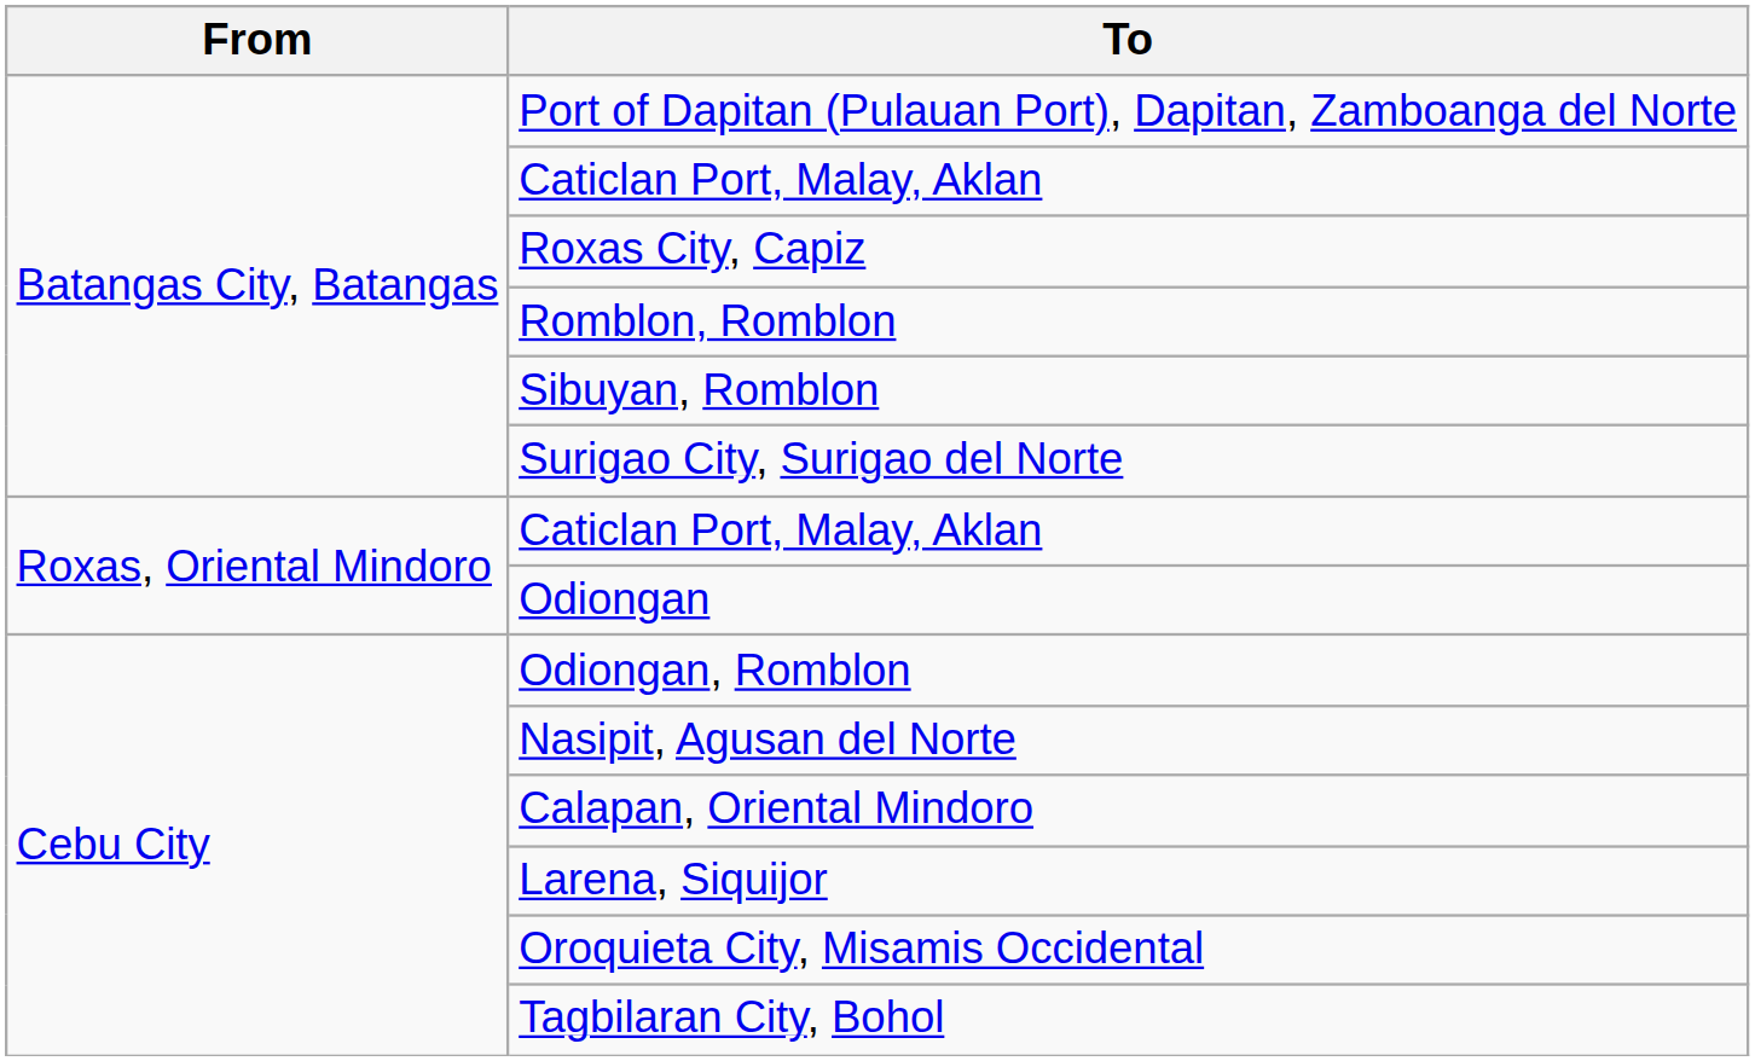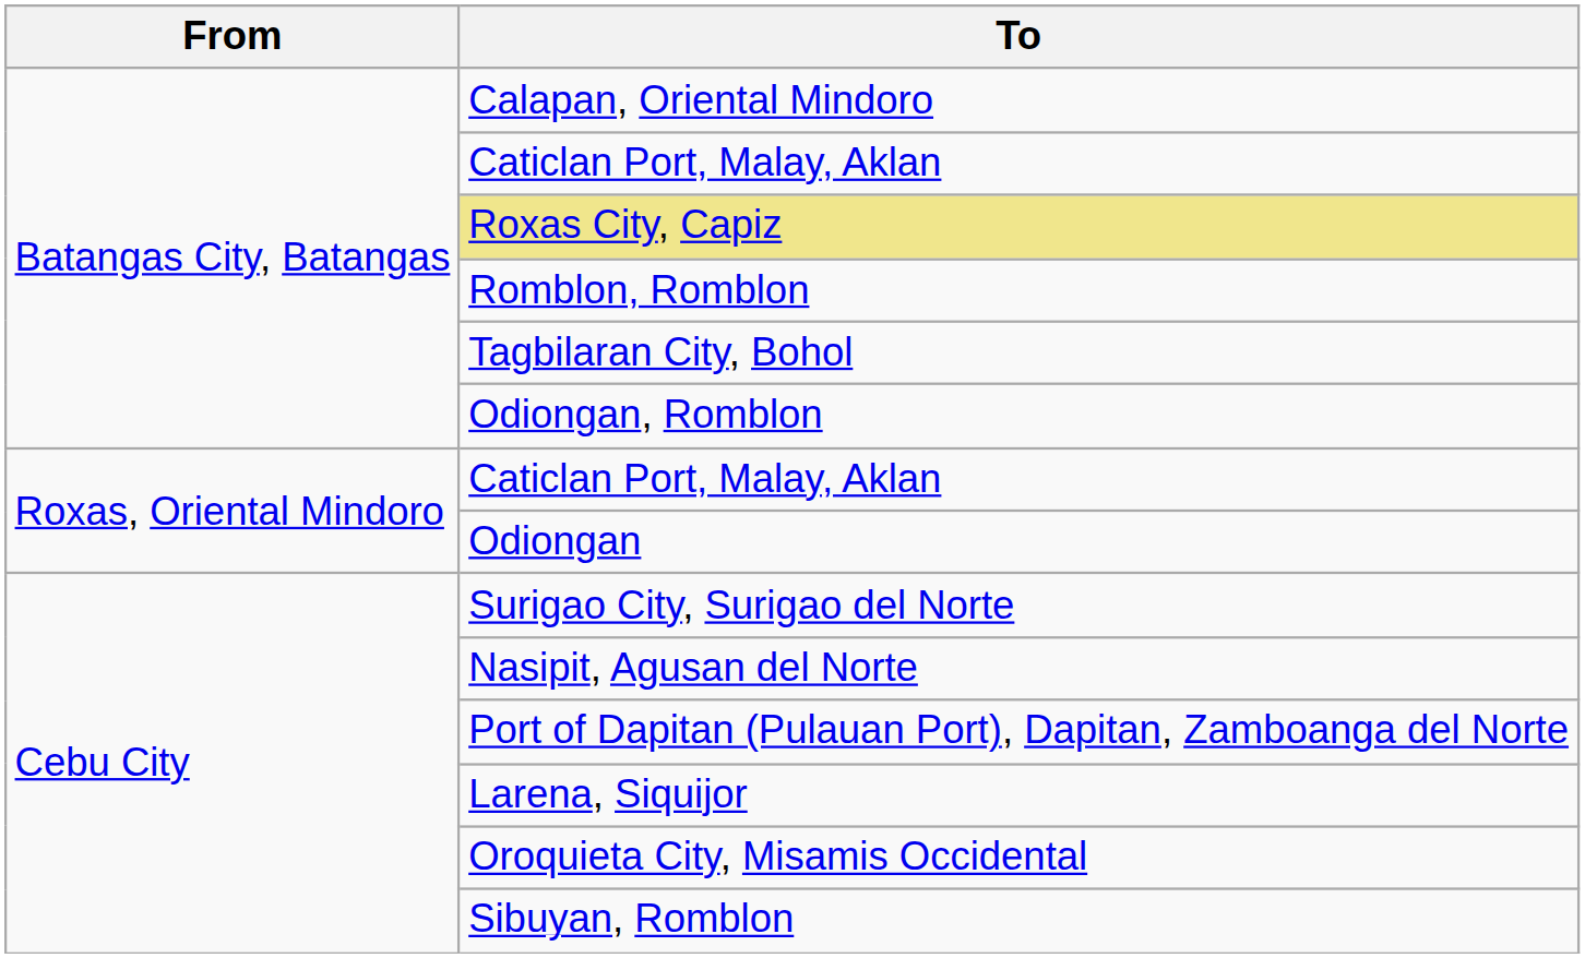row 2 | To: Port of Dapitan (Pulauan Port), Dapitan, Zamboanga del Norte -> Calapan, Oriental Mindoro
row 4 | To: no background -> khaki background
row 6 | To: Sibuyan, Romblon -> Tagbilaran City, Bohol
row 7 | To: Surigao City, Surigao del Norte -> Odiongan, Romblon
row 10 | To: Odiongan, Romblon -> Surigao City, Surigao del Norte
row 12 | To: Calapan, Oriental Mindoro -> Port of Dapitan (Pulauan Port), Dapitan, Zamboanga del Norte
row 15 | To: Tagbilaran City, Bohol -> Sibuyan, Romblon
